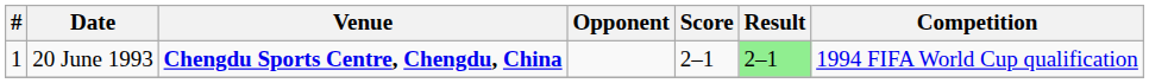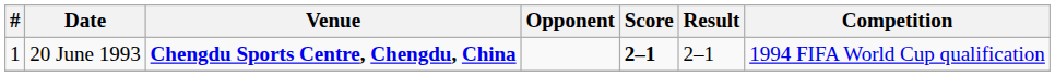20 June 1993 | Score: normal -> bold
20 June 1993 | Result: lightgreen background -> no background
